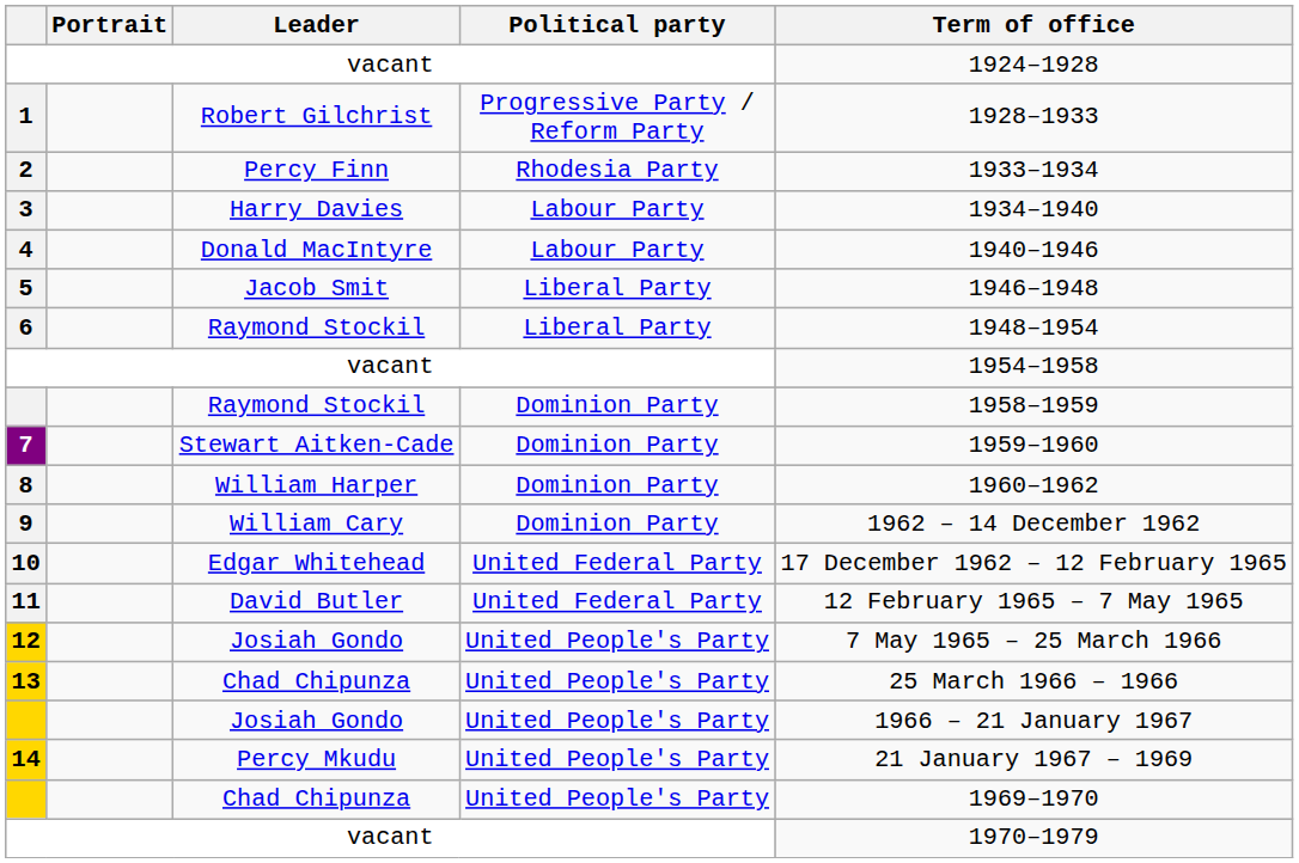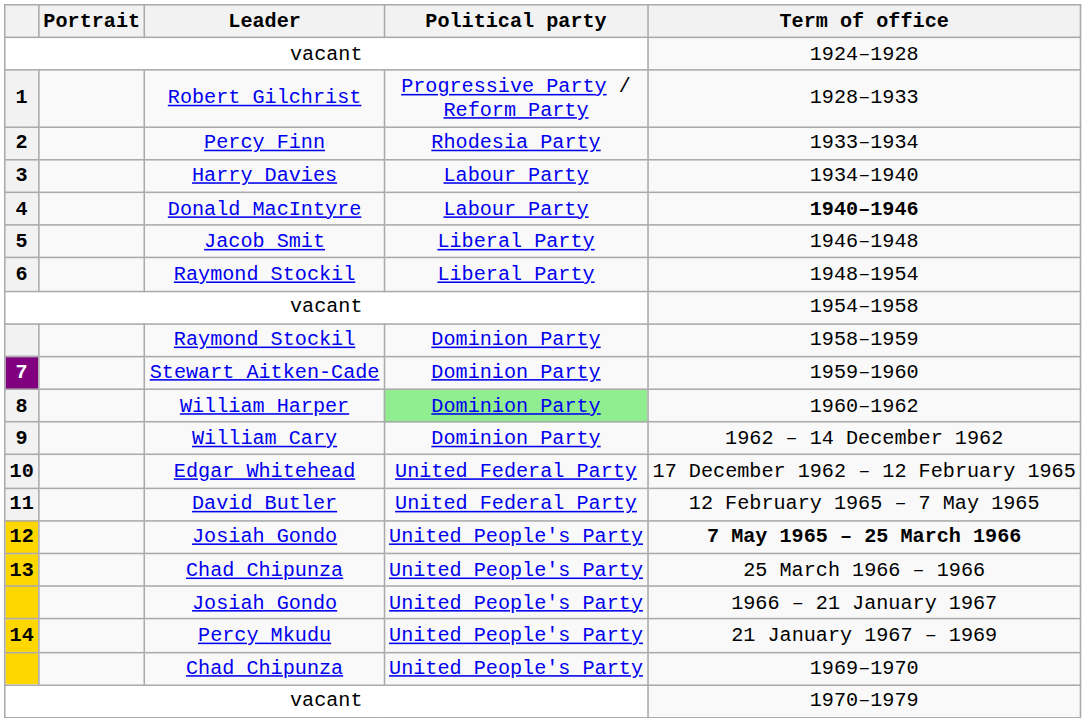4 | Term of office: normal -> bold
8 | Political party: no background -> lightgreen background
12 | Term of office: normal -> bold
